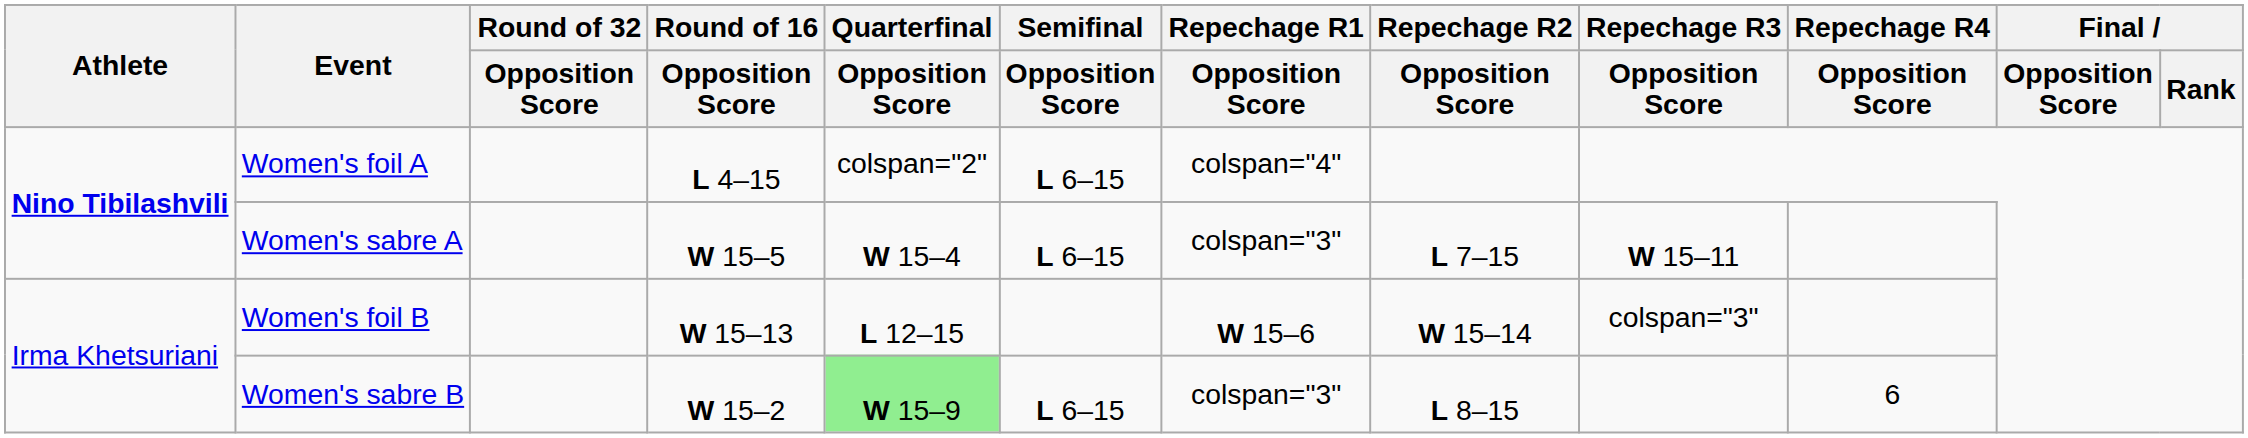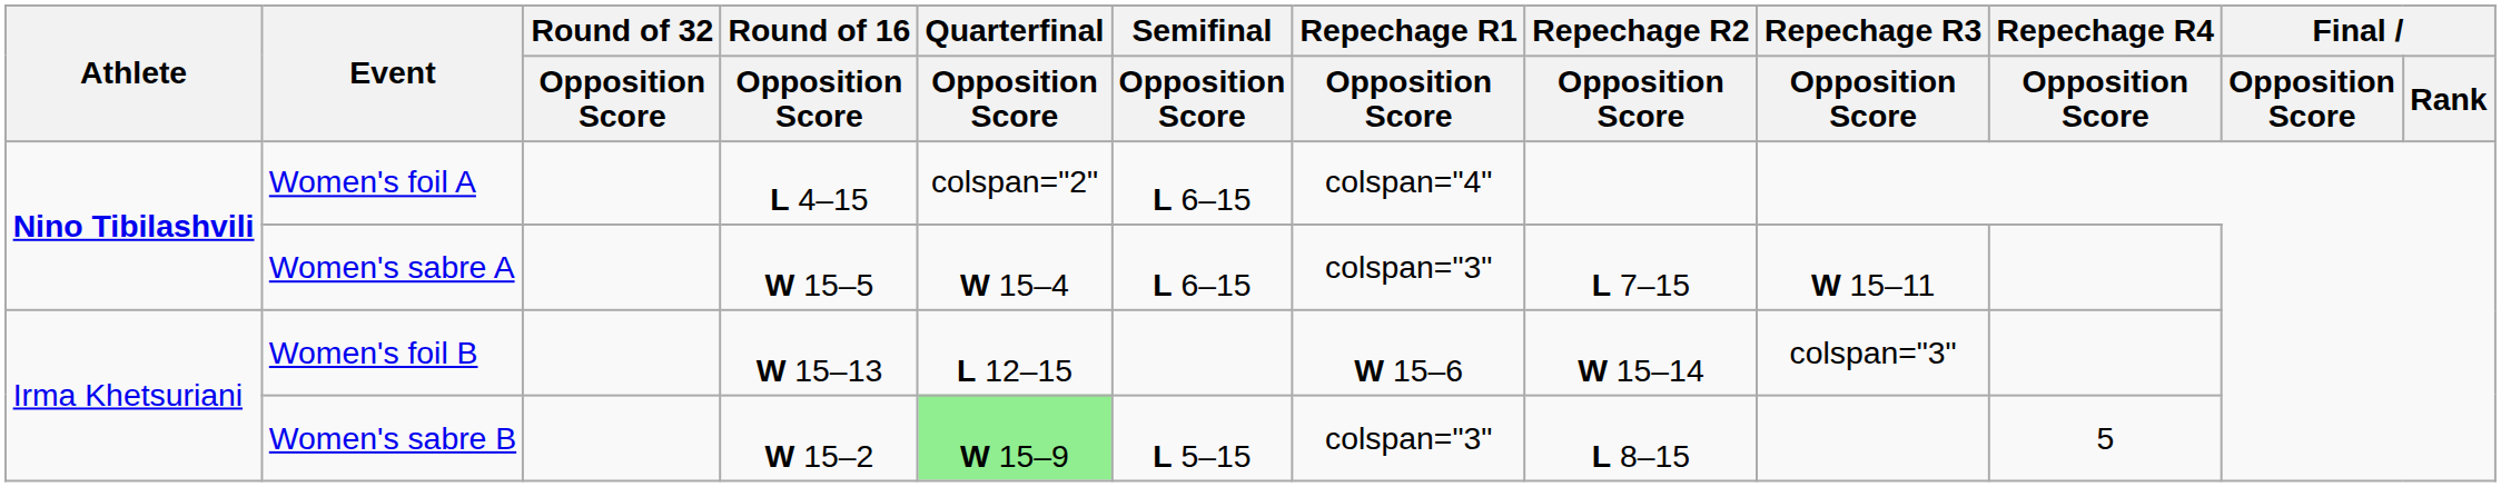Women's sabre B | Semifinal / Opposition Score: L 6–15 -> L 5–15
Women's sabre B | Repechage R4 / Opposition Score: 6 -> 5
